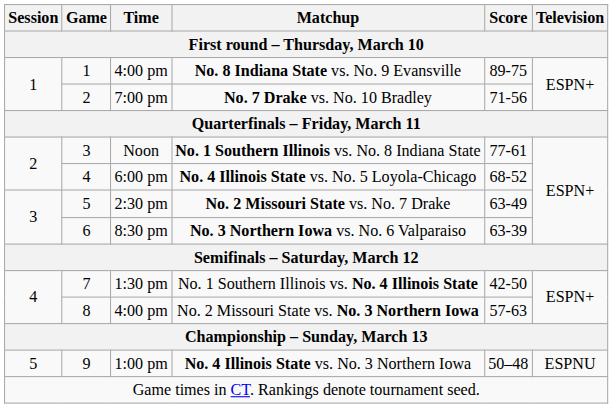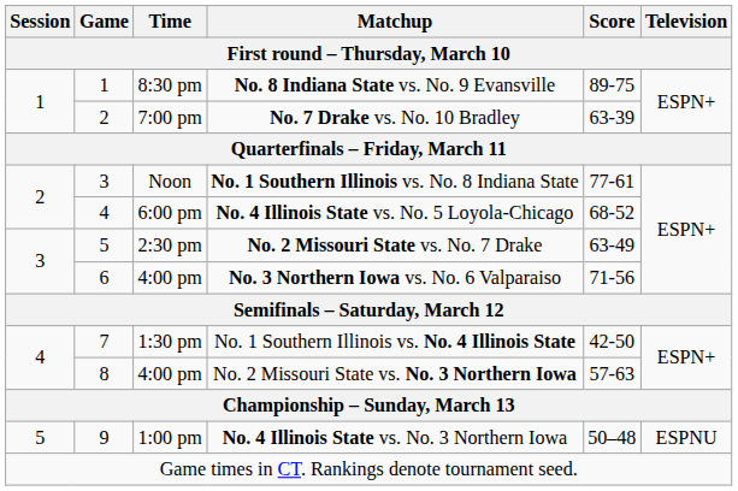No. 8 Indiana State vs. No. 9 Evansville | Time: 4:00 pm -> 8:30 pm
No. 7 Drake vs. No. 10 Bradley | Score: 71-56 -> 63-39
No. 3 Northern Iowa vs. No. 6 Valparaiso | Time: 8:30 pm -> 4:00 pm
No. 3 Northern Iowa vs. No. 6 Valparaiso | Score: 63-39 -> 71-56
